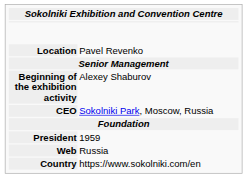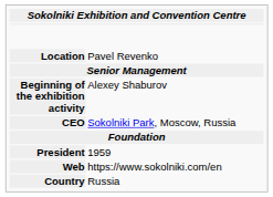row 8 | column 2: Russia -> https://www.sokolniki.com/en
row 9 | column 2: https://www.sokolniki.com/en -> Russia
